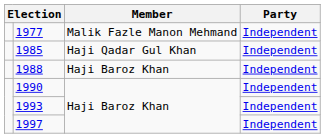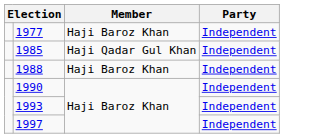1977 | Member: Malik Fazle Manon Mehmand -> Haji Baroz Khan
